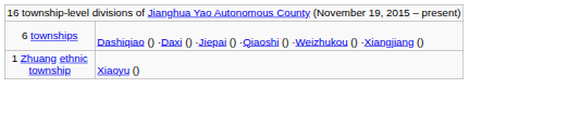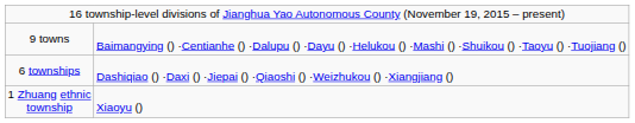+ row: 9 towns | Baimangying () ·Centianhe () ·Dalupu () ·Dayu () ·Helukou () ·Mashi () ·Shuikou () ·Taoyu () ·Tuojiang ()
